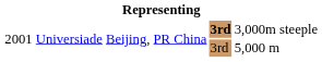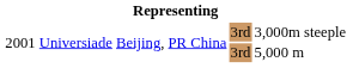row 2 | column 4: bold -> normal
